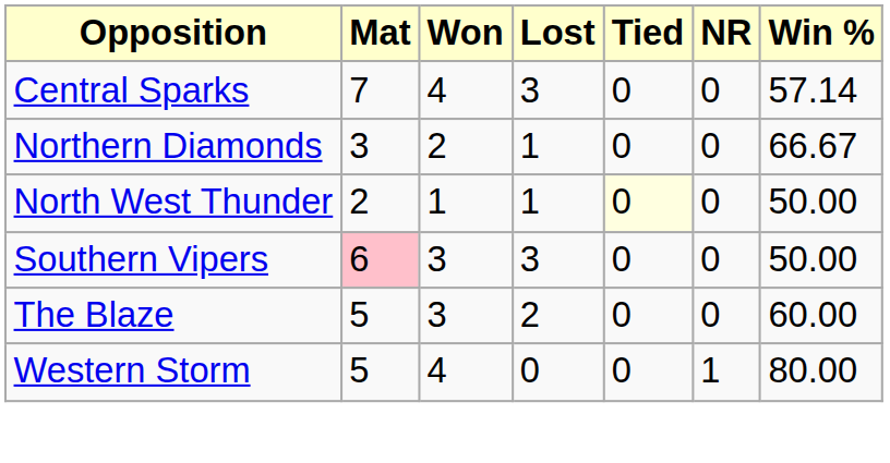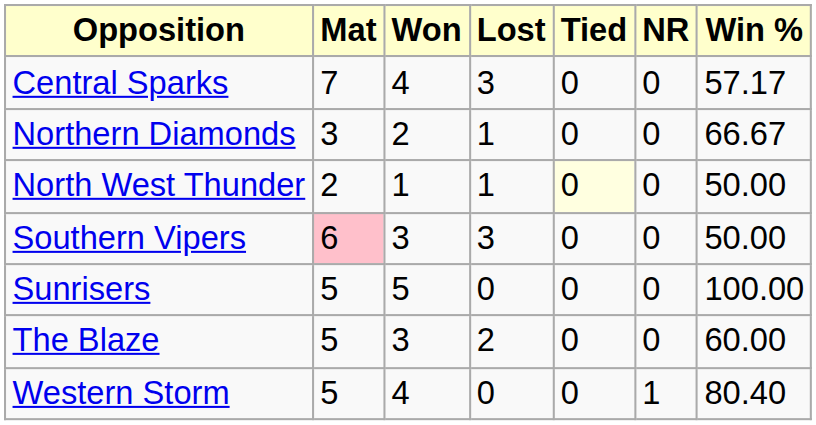Central Sparks | Win %: 57.14 -> 57.17
+ row: Sunrisers | 5 | 5 | 0 | 0 | 0 | 100.00
Western Storm | Win %: 80.00 -> 80.40
